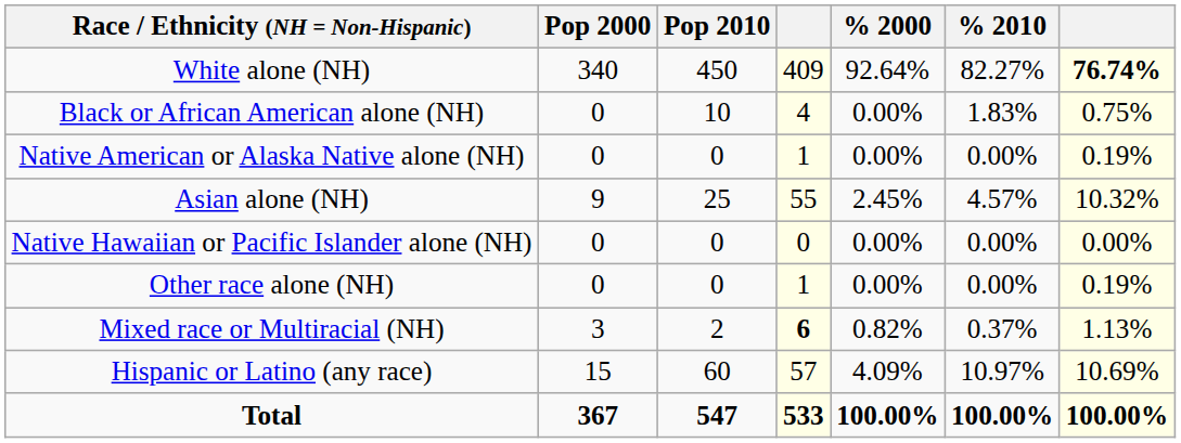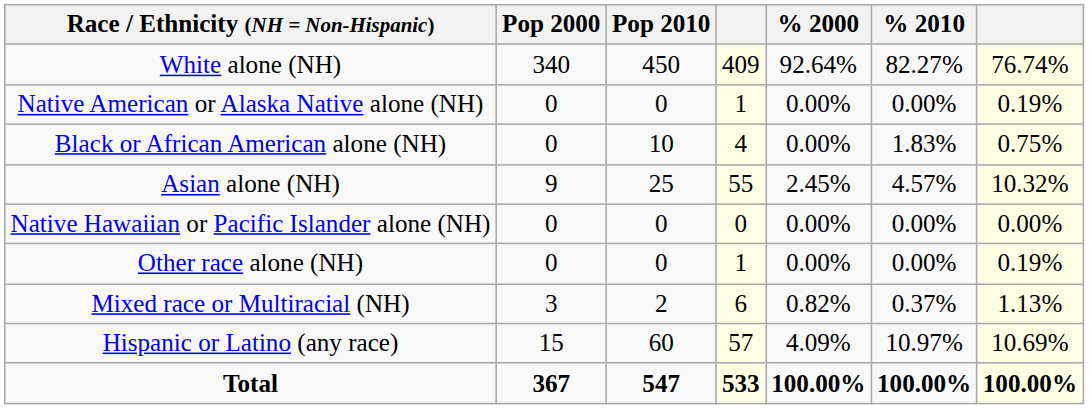White alone (NH) | column 7: bold -> normal
rows swapped: Black or African American alone (NH) <-> Native American or Alaska Native alone (NH)
Mixed race or Multiracial (NH) | column 4: bold -> normal
